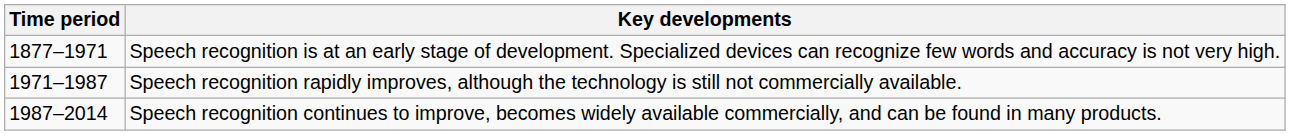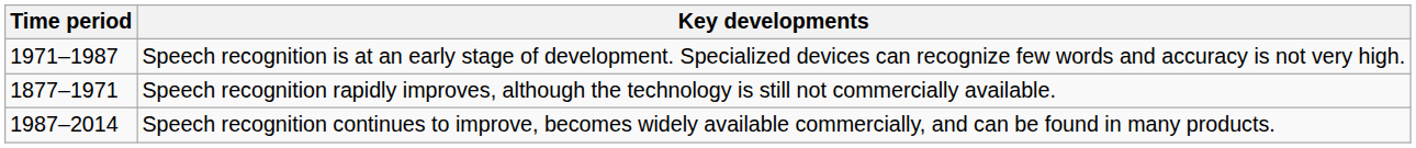row 2 | Time period: 1877–1971 -> 1971–1987
row 3 | Time period: 1971–1987 -> 1877–1971
